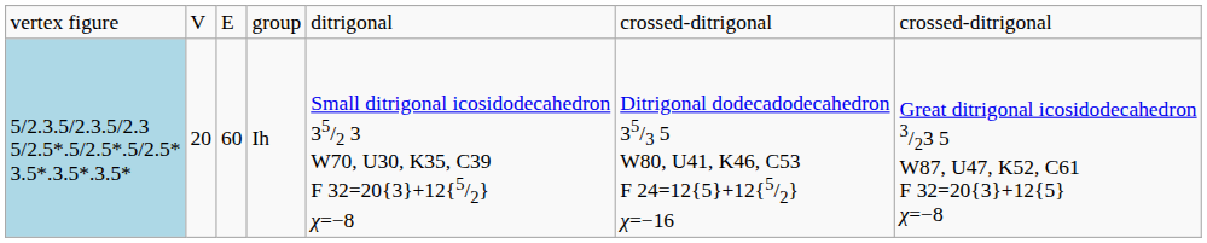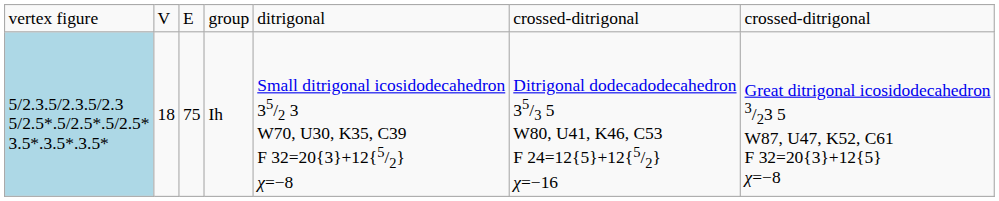Ih | column 2: 20 -> 18
Ih | column 3: 60 -> 75
